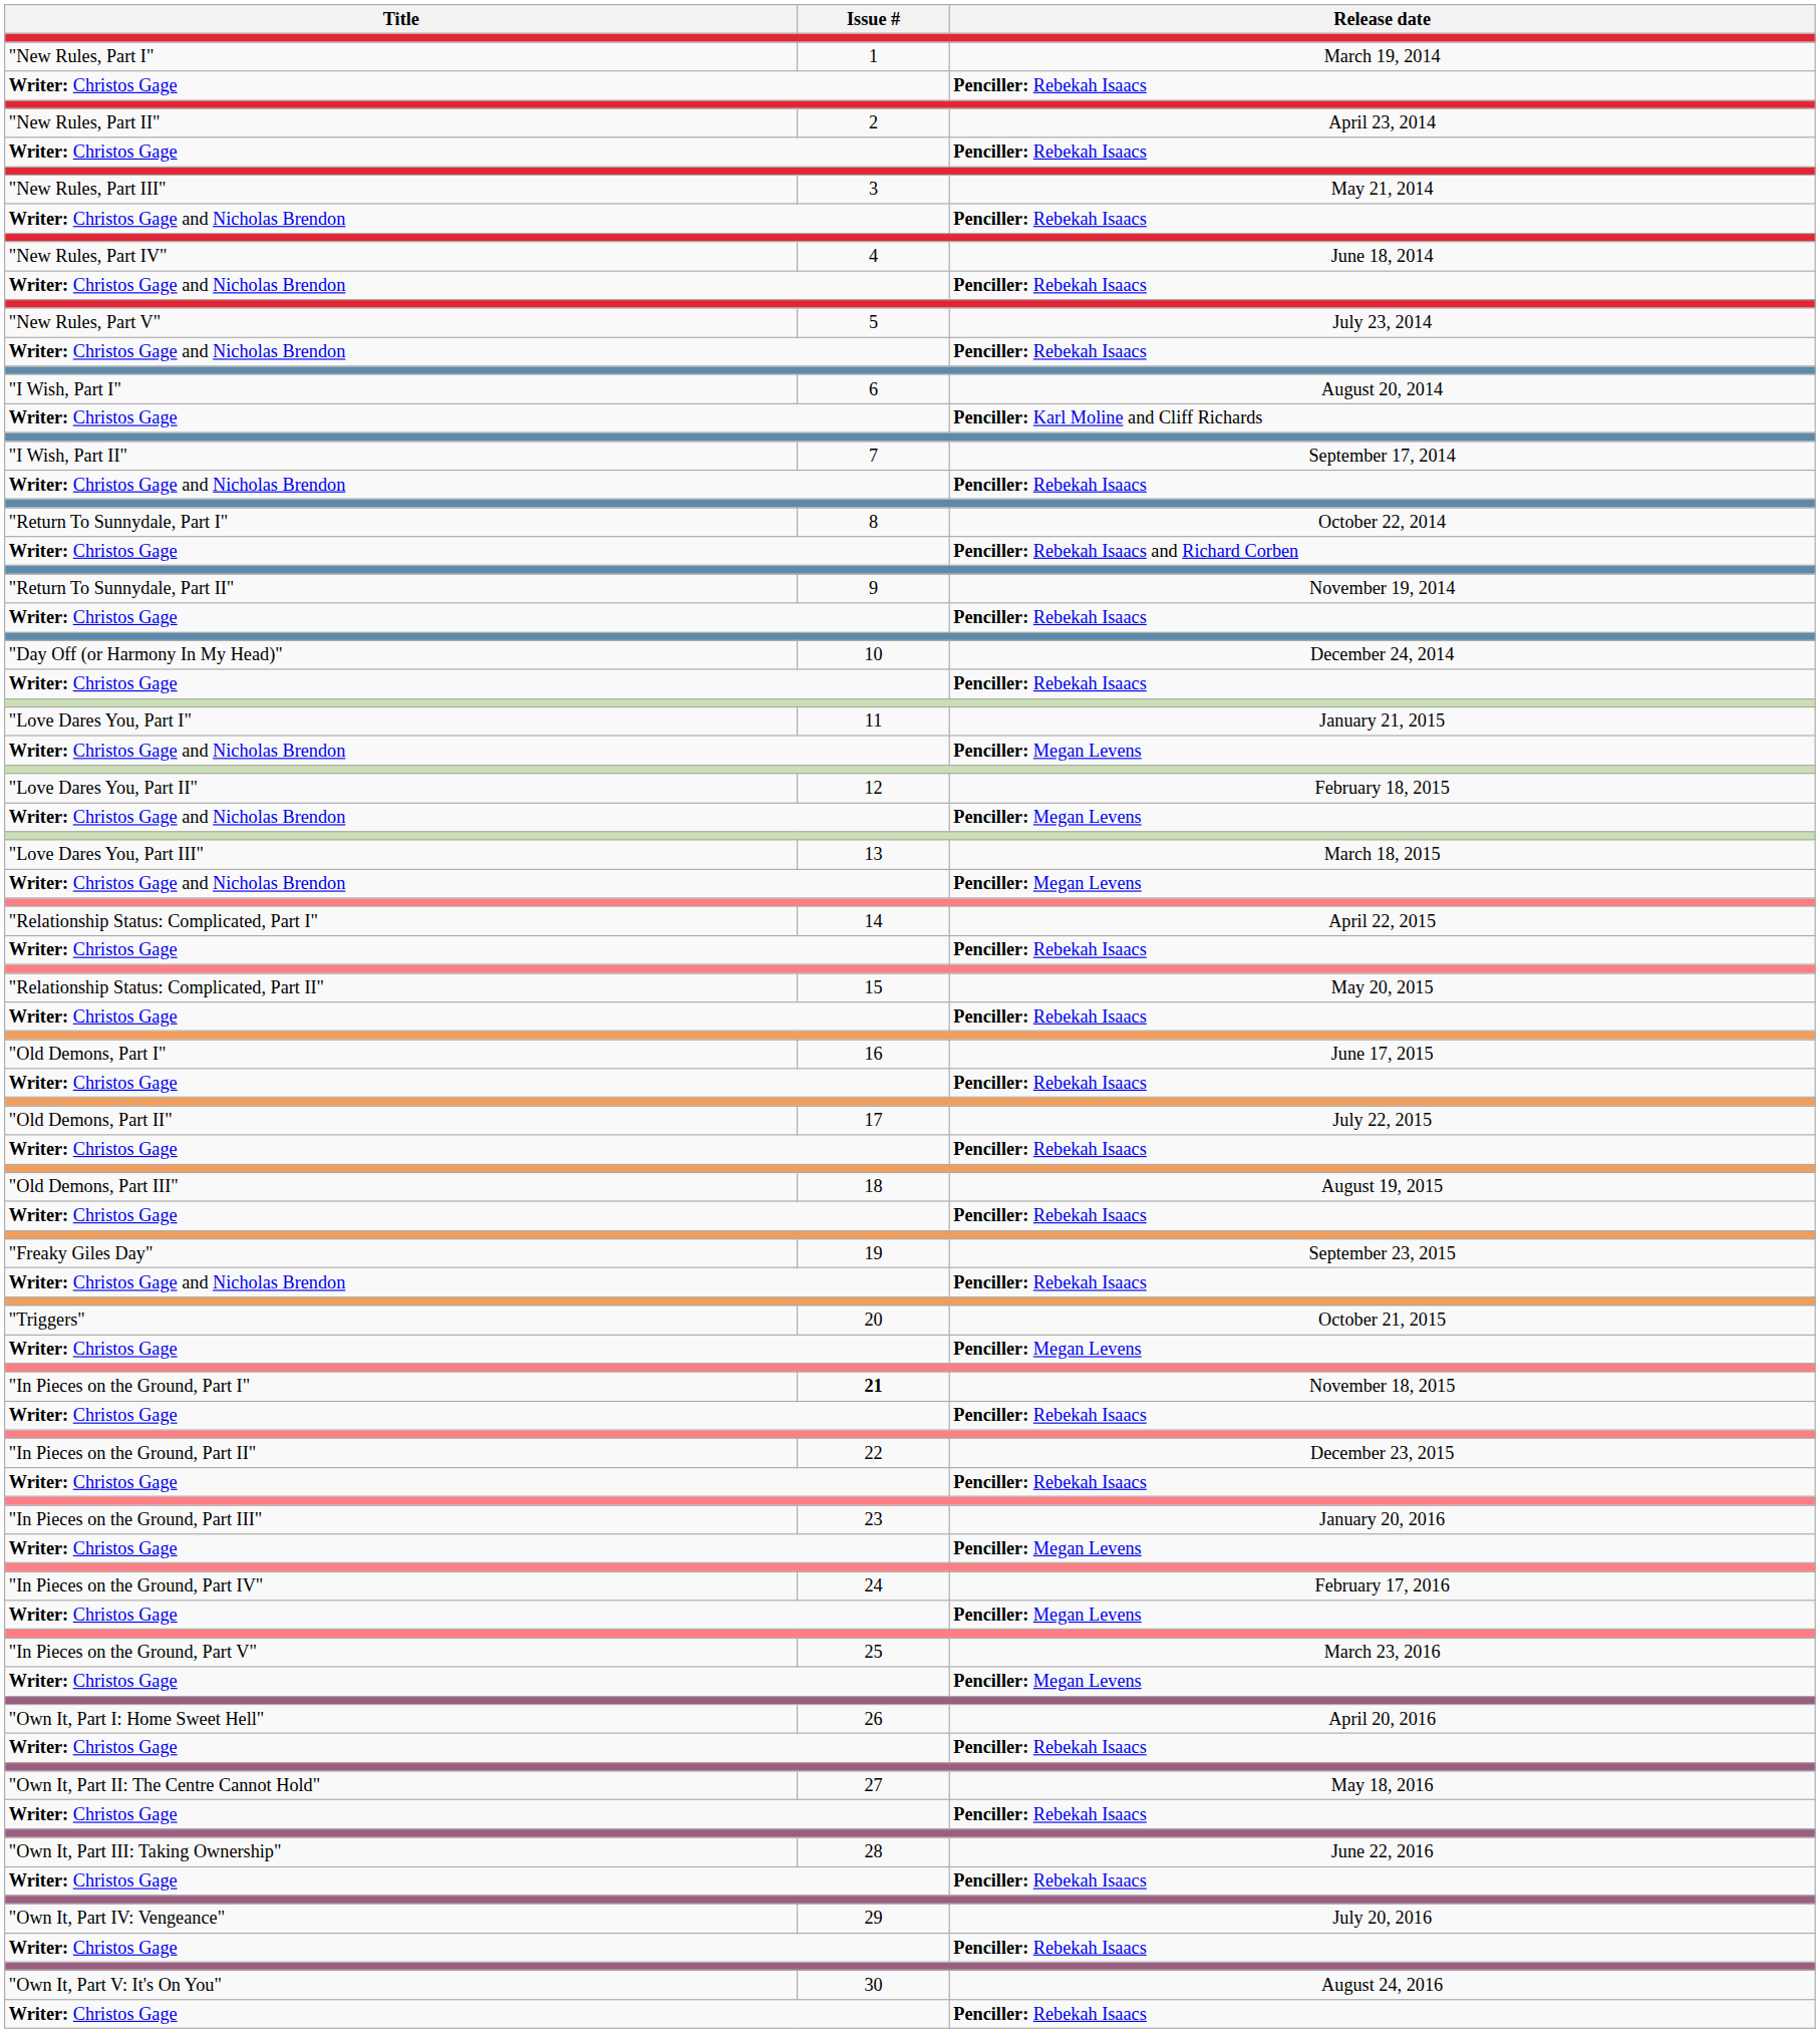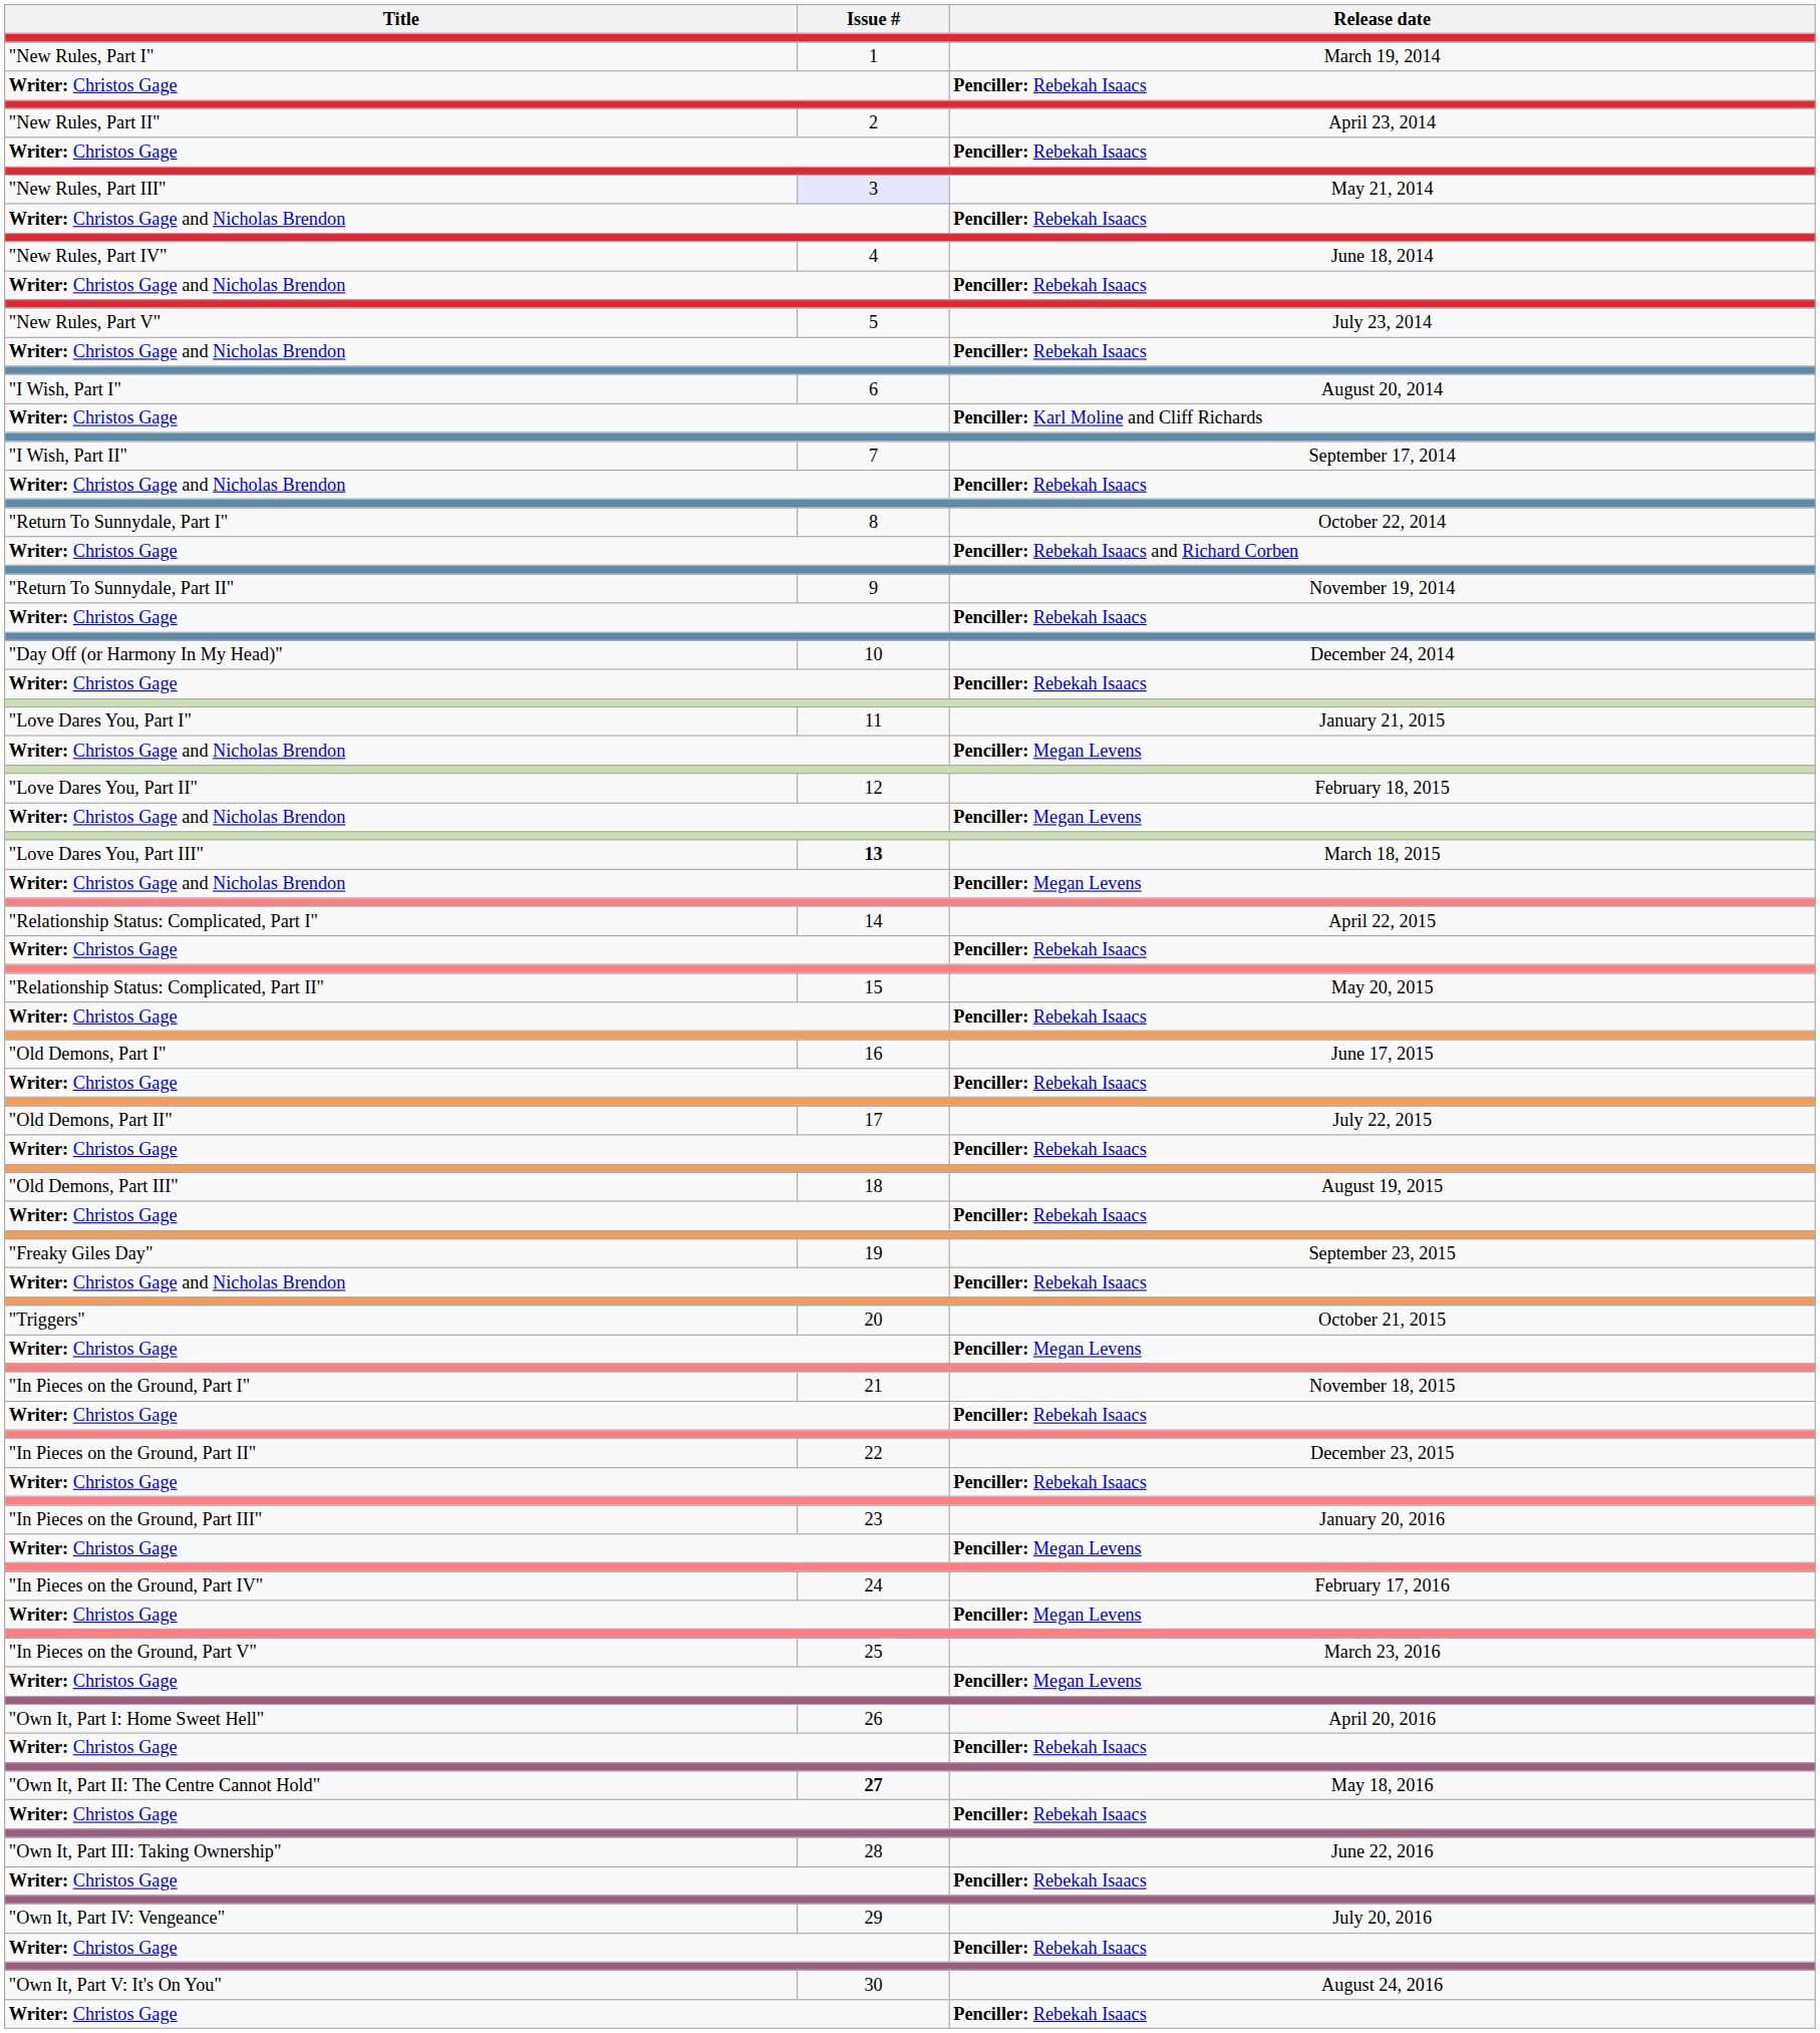May 21, 2014 | Issue #: no background -> lavender background
March 18, 2015 | Issue #: normal -> bold
November 18, 2015 | Issue #: bold -> normal
May 18, 2016 | Issue #: normal -> bold
